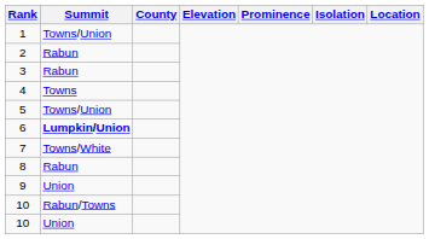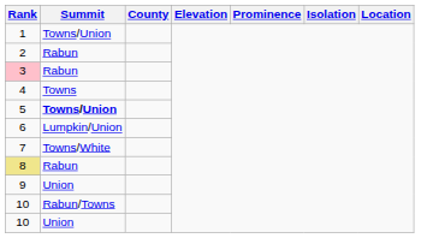3 | Rank: no background -> pink background
5 | Summit: normal -> bold
6 | Summit: bold -> normal
8 | Rank: no background -> khaki background
